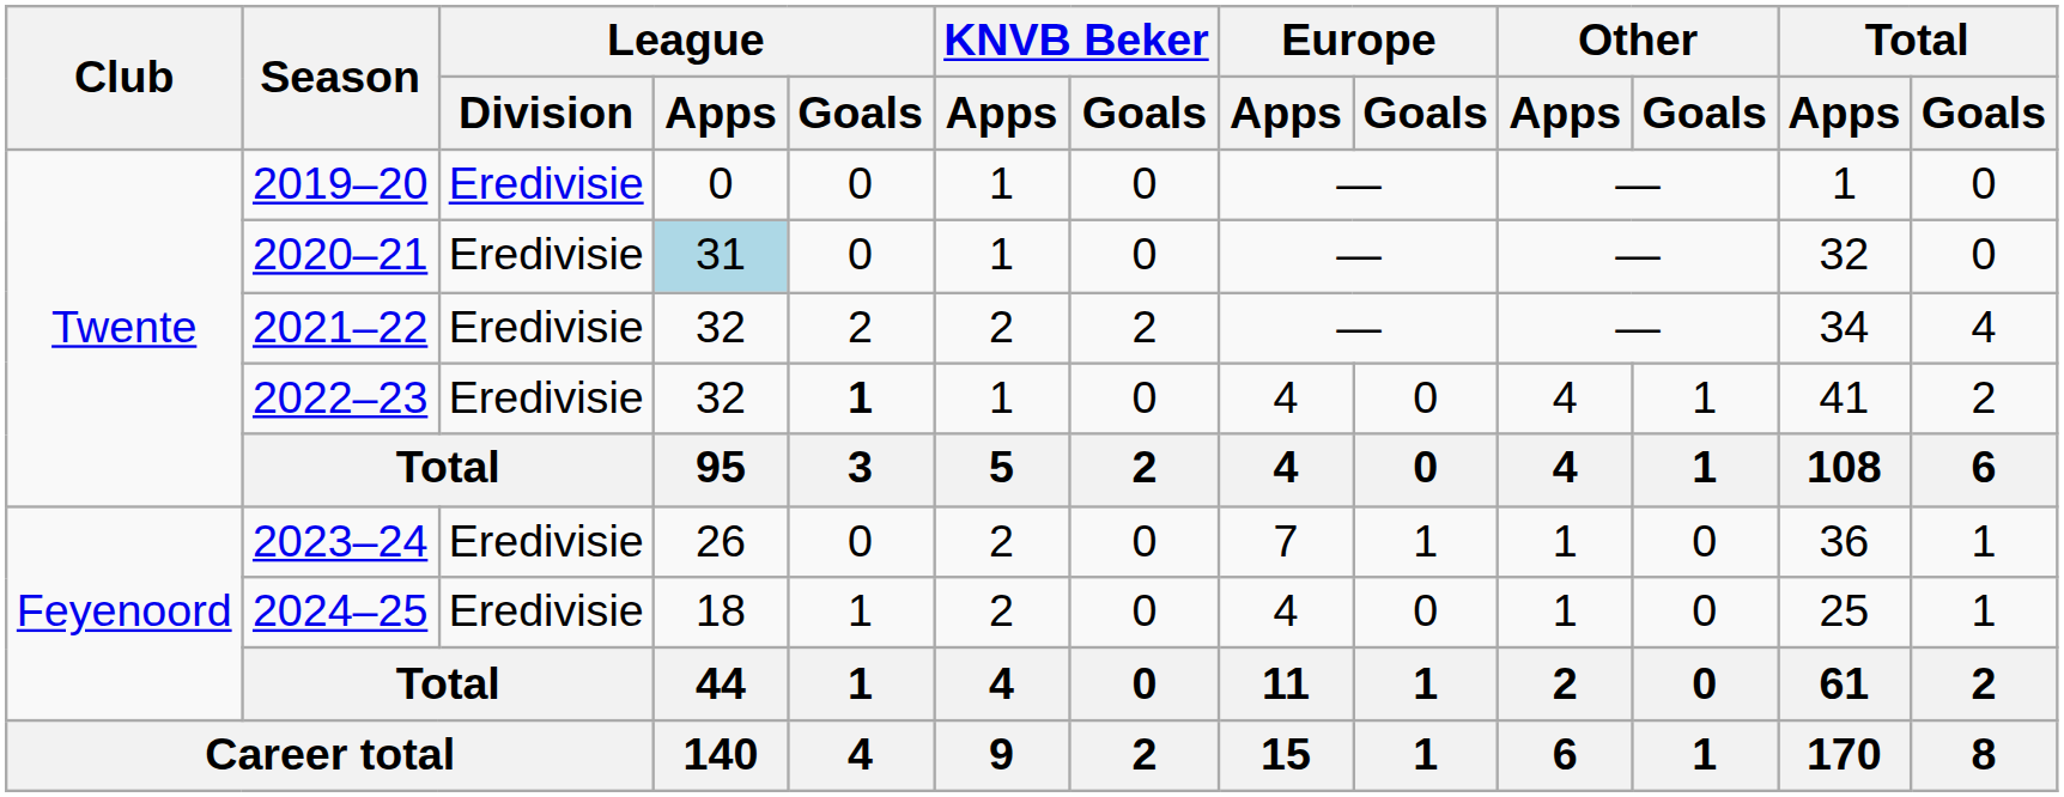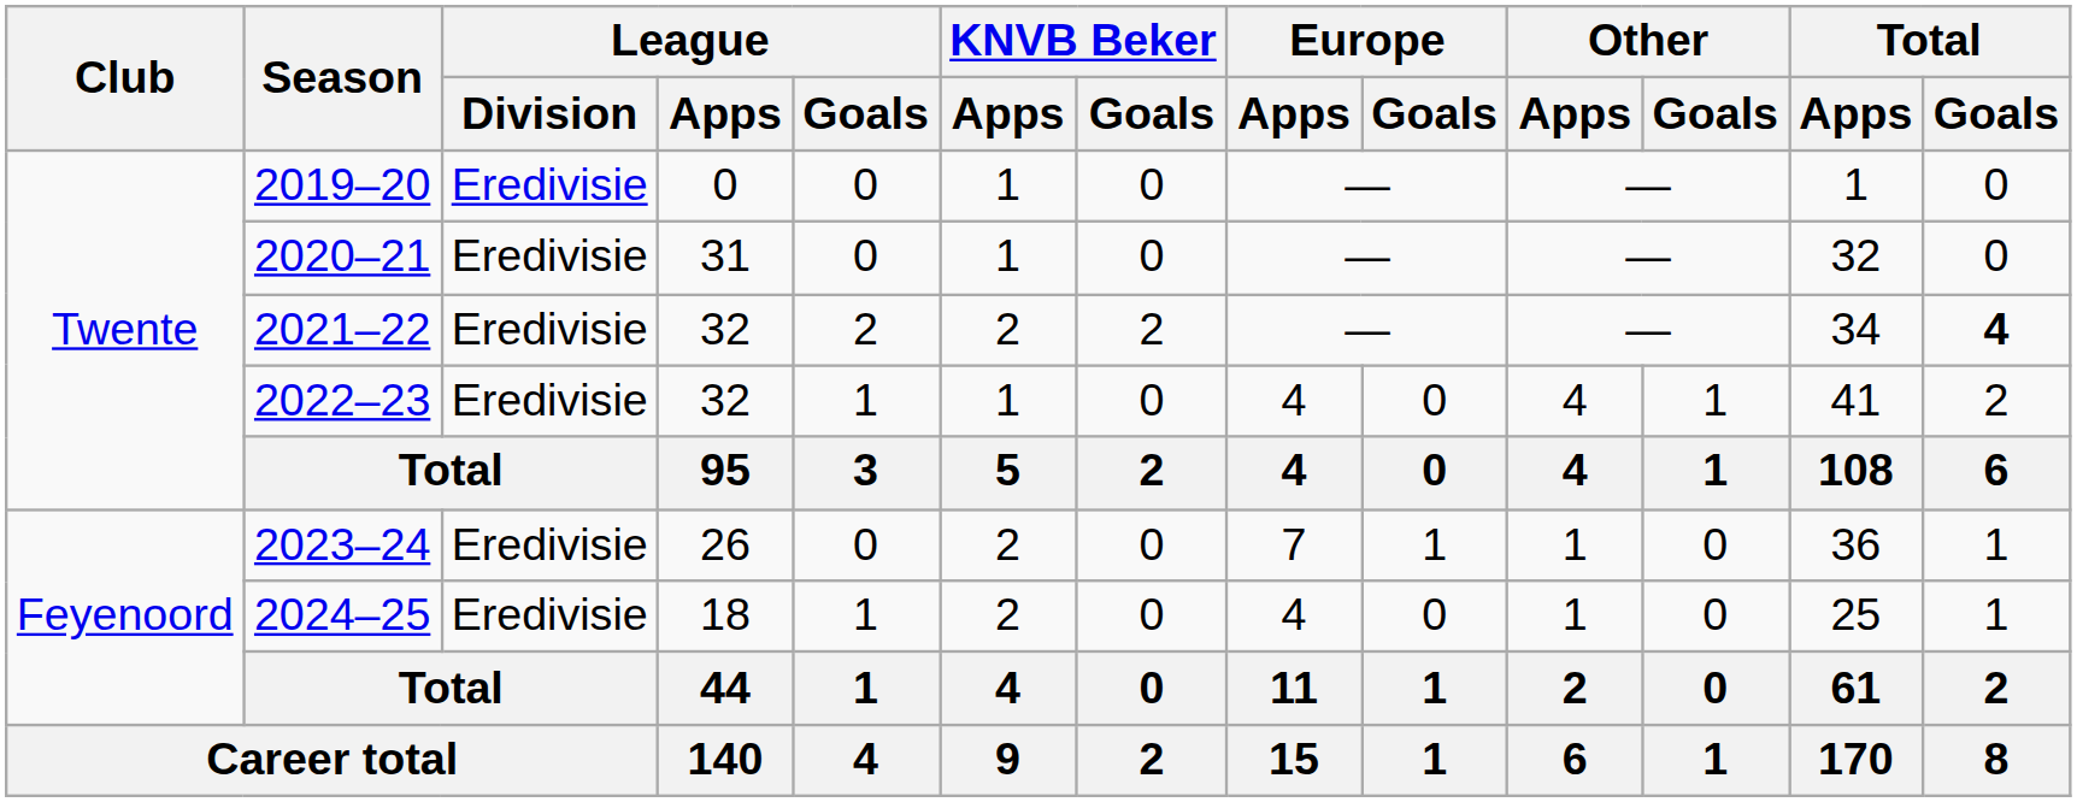2020–21 | League / Apps: lightblue background -> no background
2021–22 | Total / Goals: normal -> bold
2022–23 | League / Goals: bold -> normal
